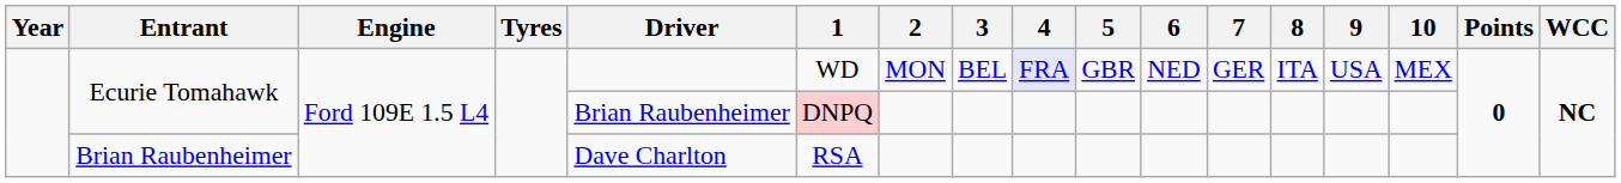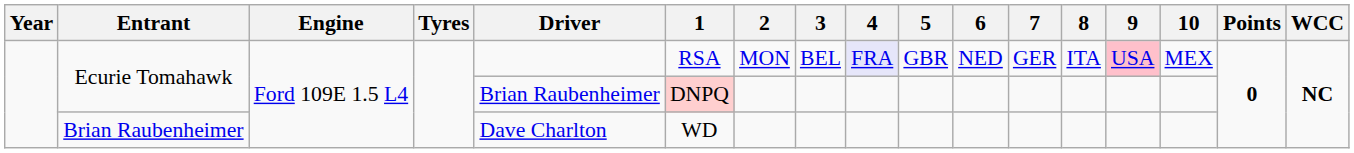row 2 | 1: WD -> RSA
row 2 | 9: no background -> pink background
row 4 | 1: RSA -> WD
